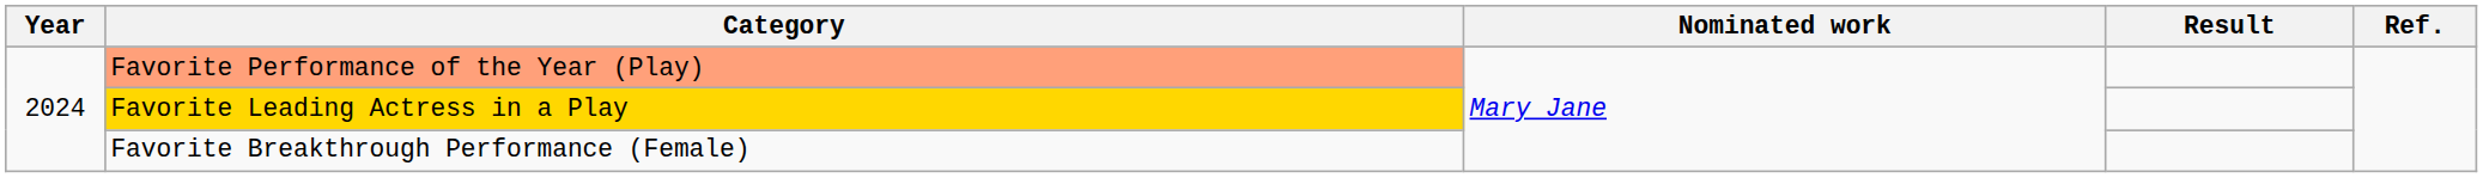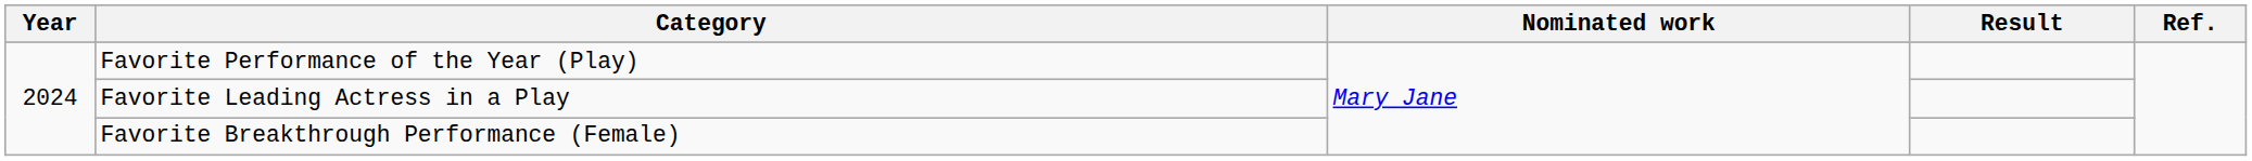Favorite Performance of the Year (Play) | Category: lightsalmon background -> no background
Favorite Leading Actress in a Play | Category: gold background -> no background
